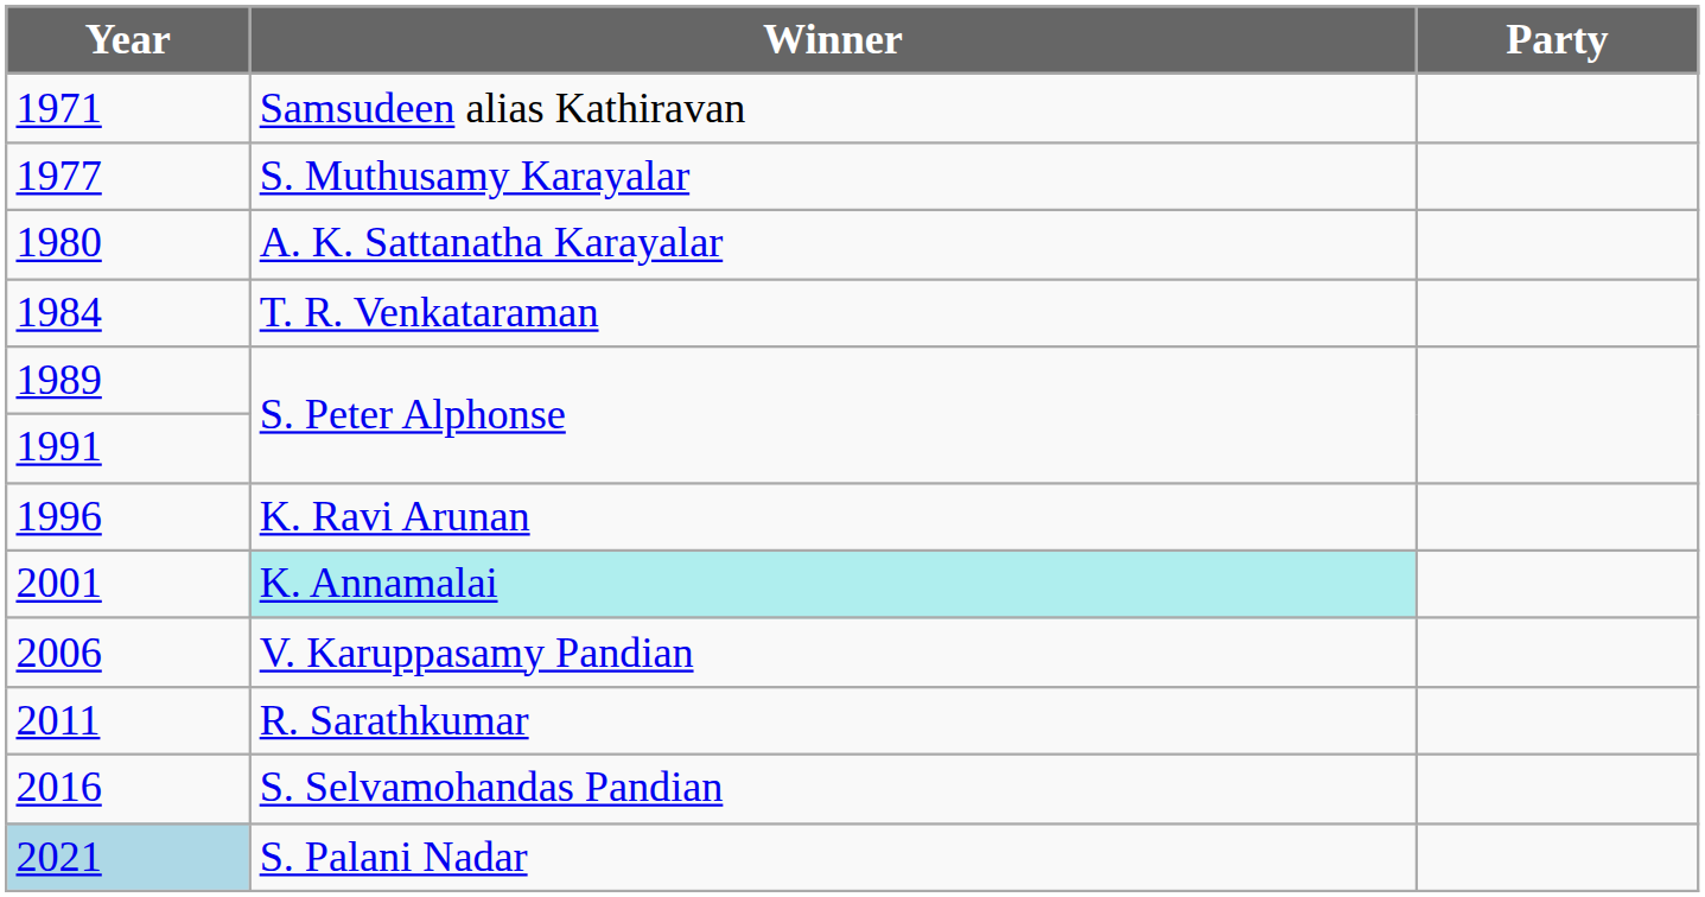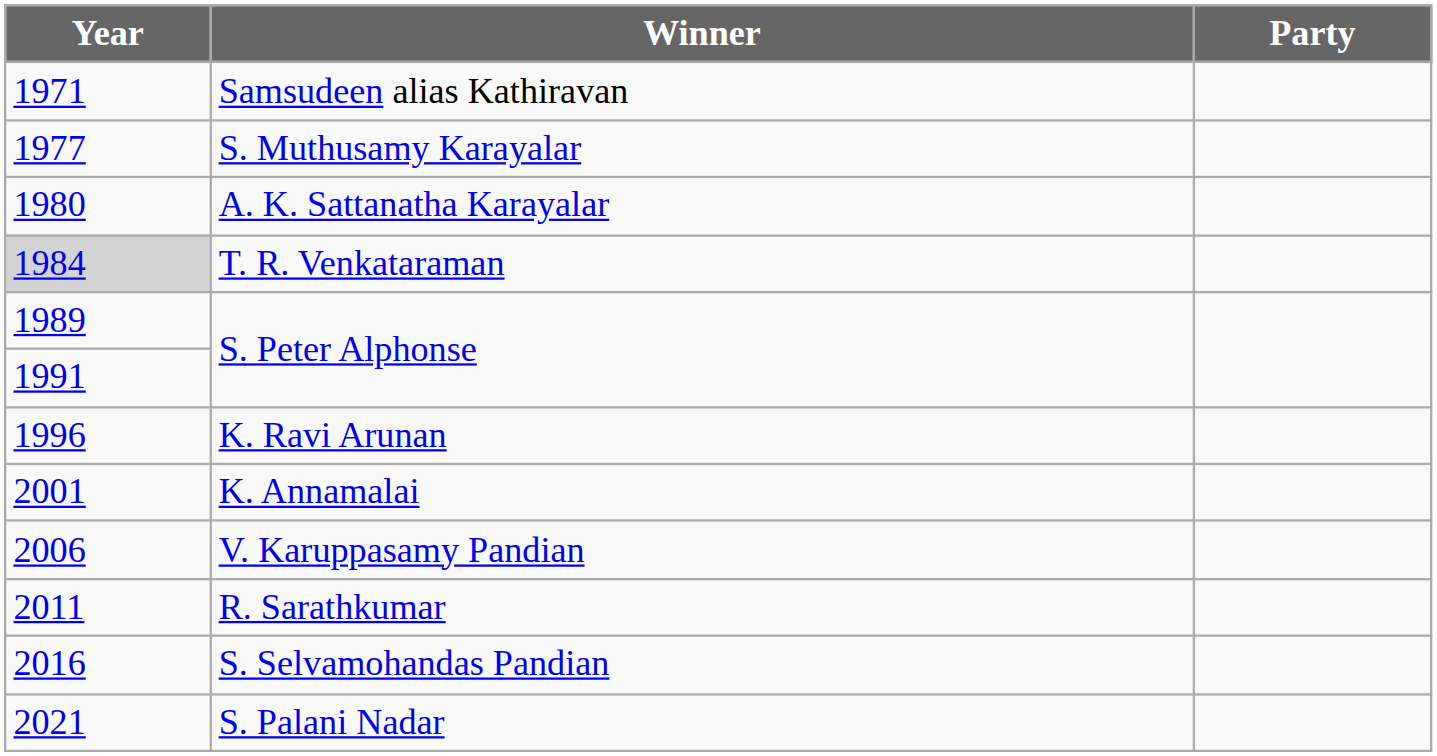T. R. Venkataraman | Year: no background -> lightgrey background
K. Annamalai | Winner: paleturquoise background -> no background
S. Palani Nadar | Year: lightblue background -> no background
